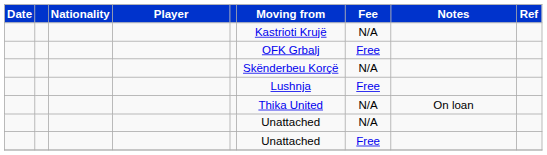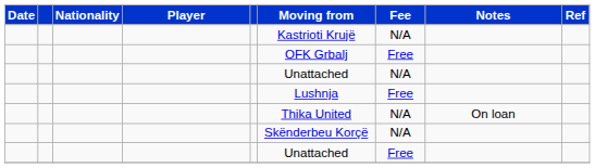row 4 | Moving from: Skënderbeu Korçë -> Unattached
row 7 | Moving from: Unattached -> Skënderbeu Korçë
